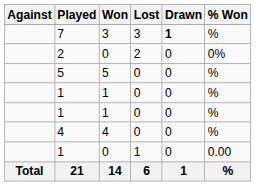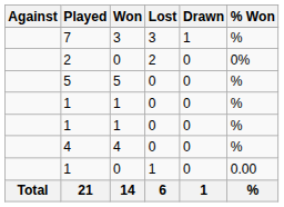7 | Drawn: bold -> normal
